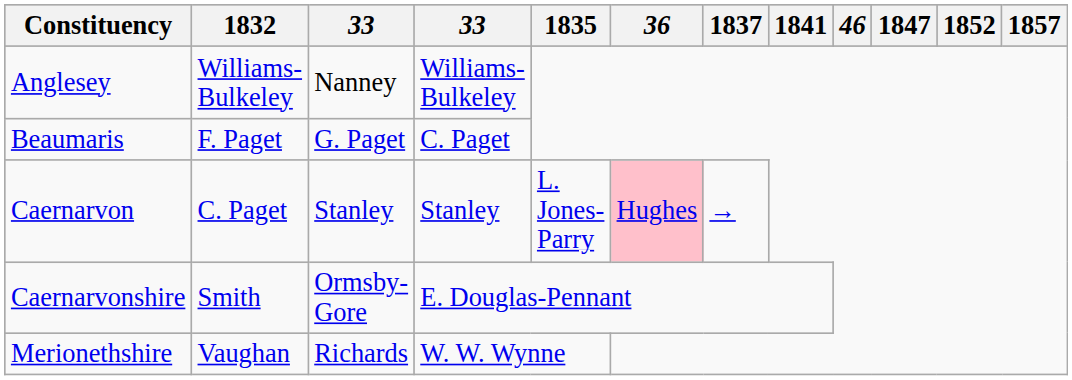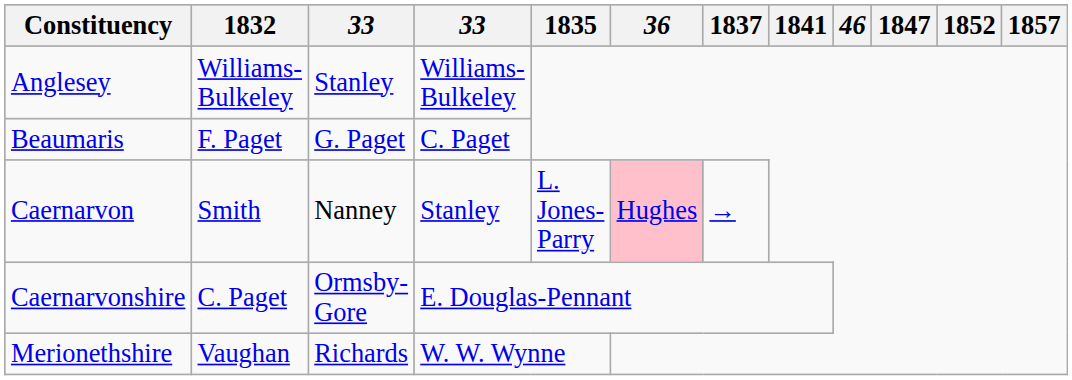Anglesey | column 3: Nanney -> Stanley
Caernarvon | 1832: C. Paget -> Smith
Caernarvon | column 3: Stanley -> Nanney
Caernarvonshire | 1832: Smith -> C. Paget
